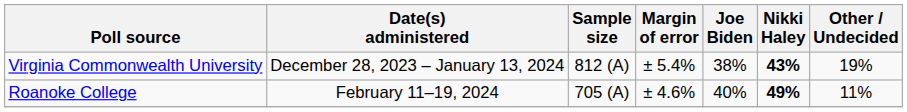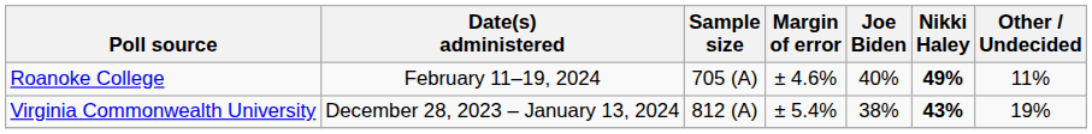rows swapped: Roanoke College <-> Virginia Commonwealth University
